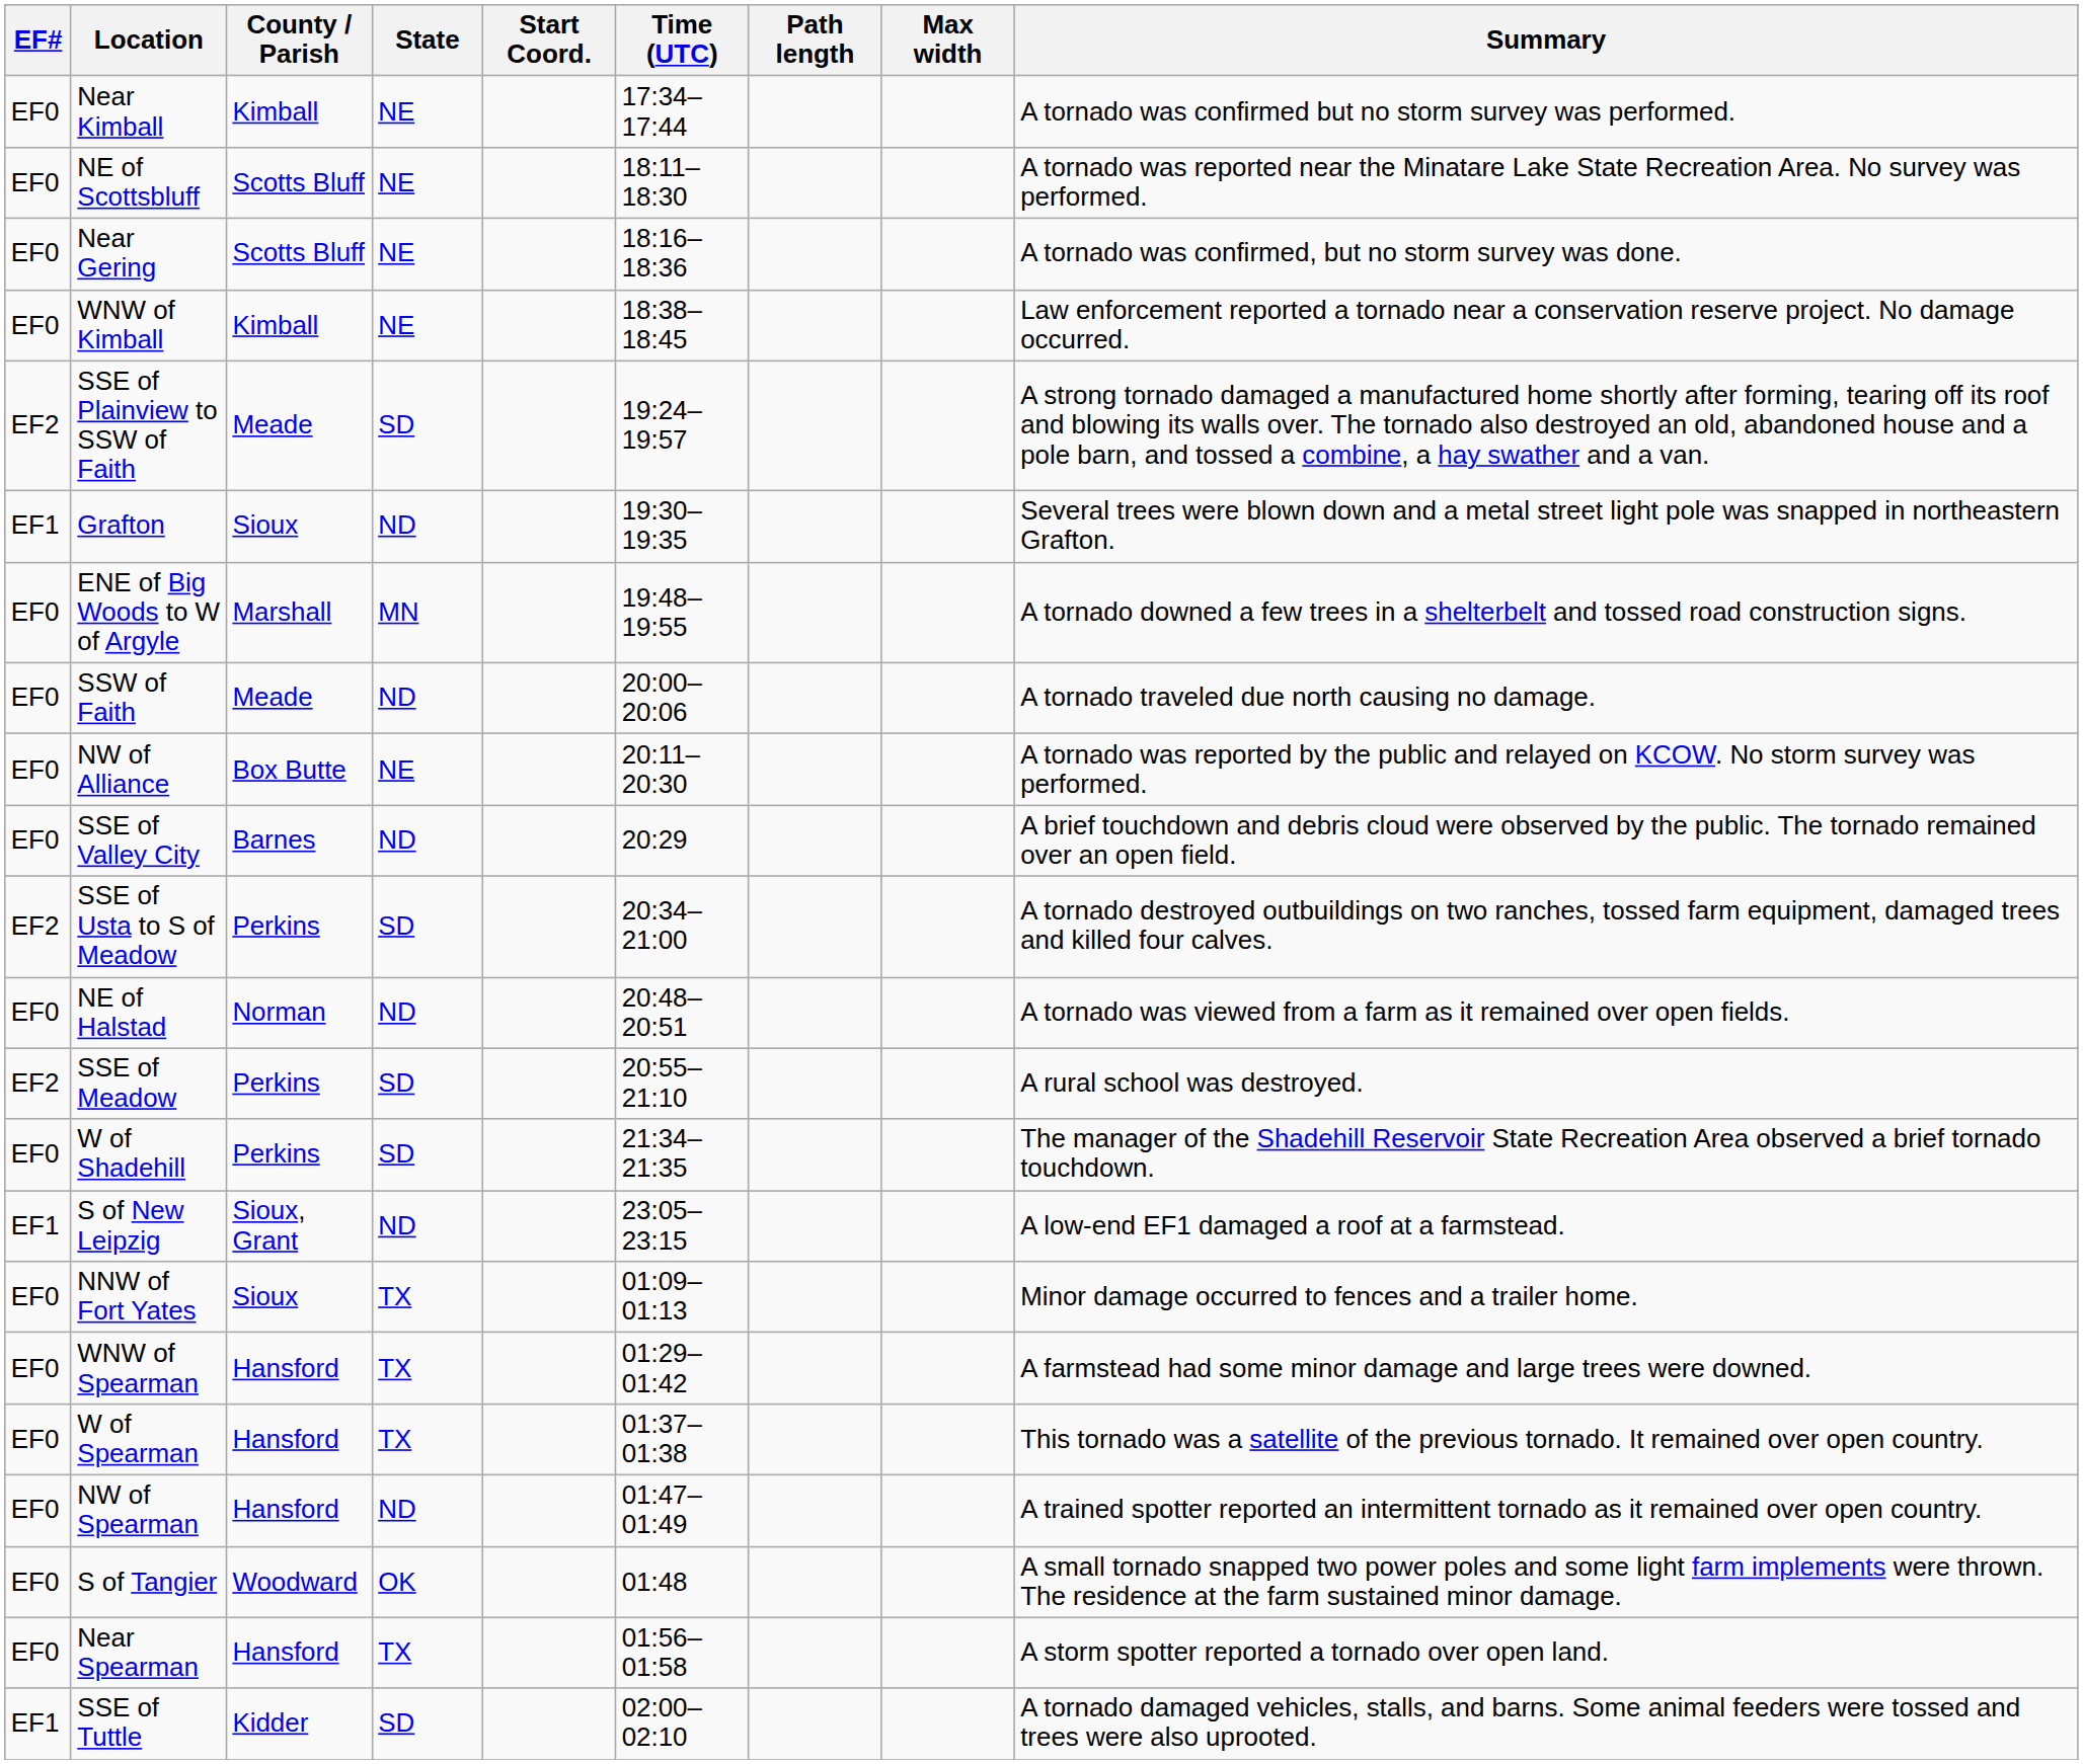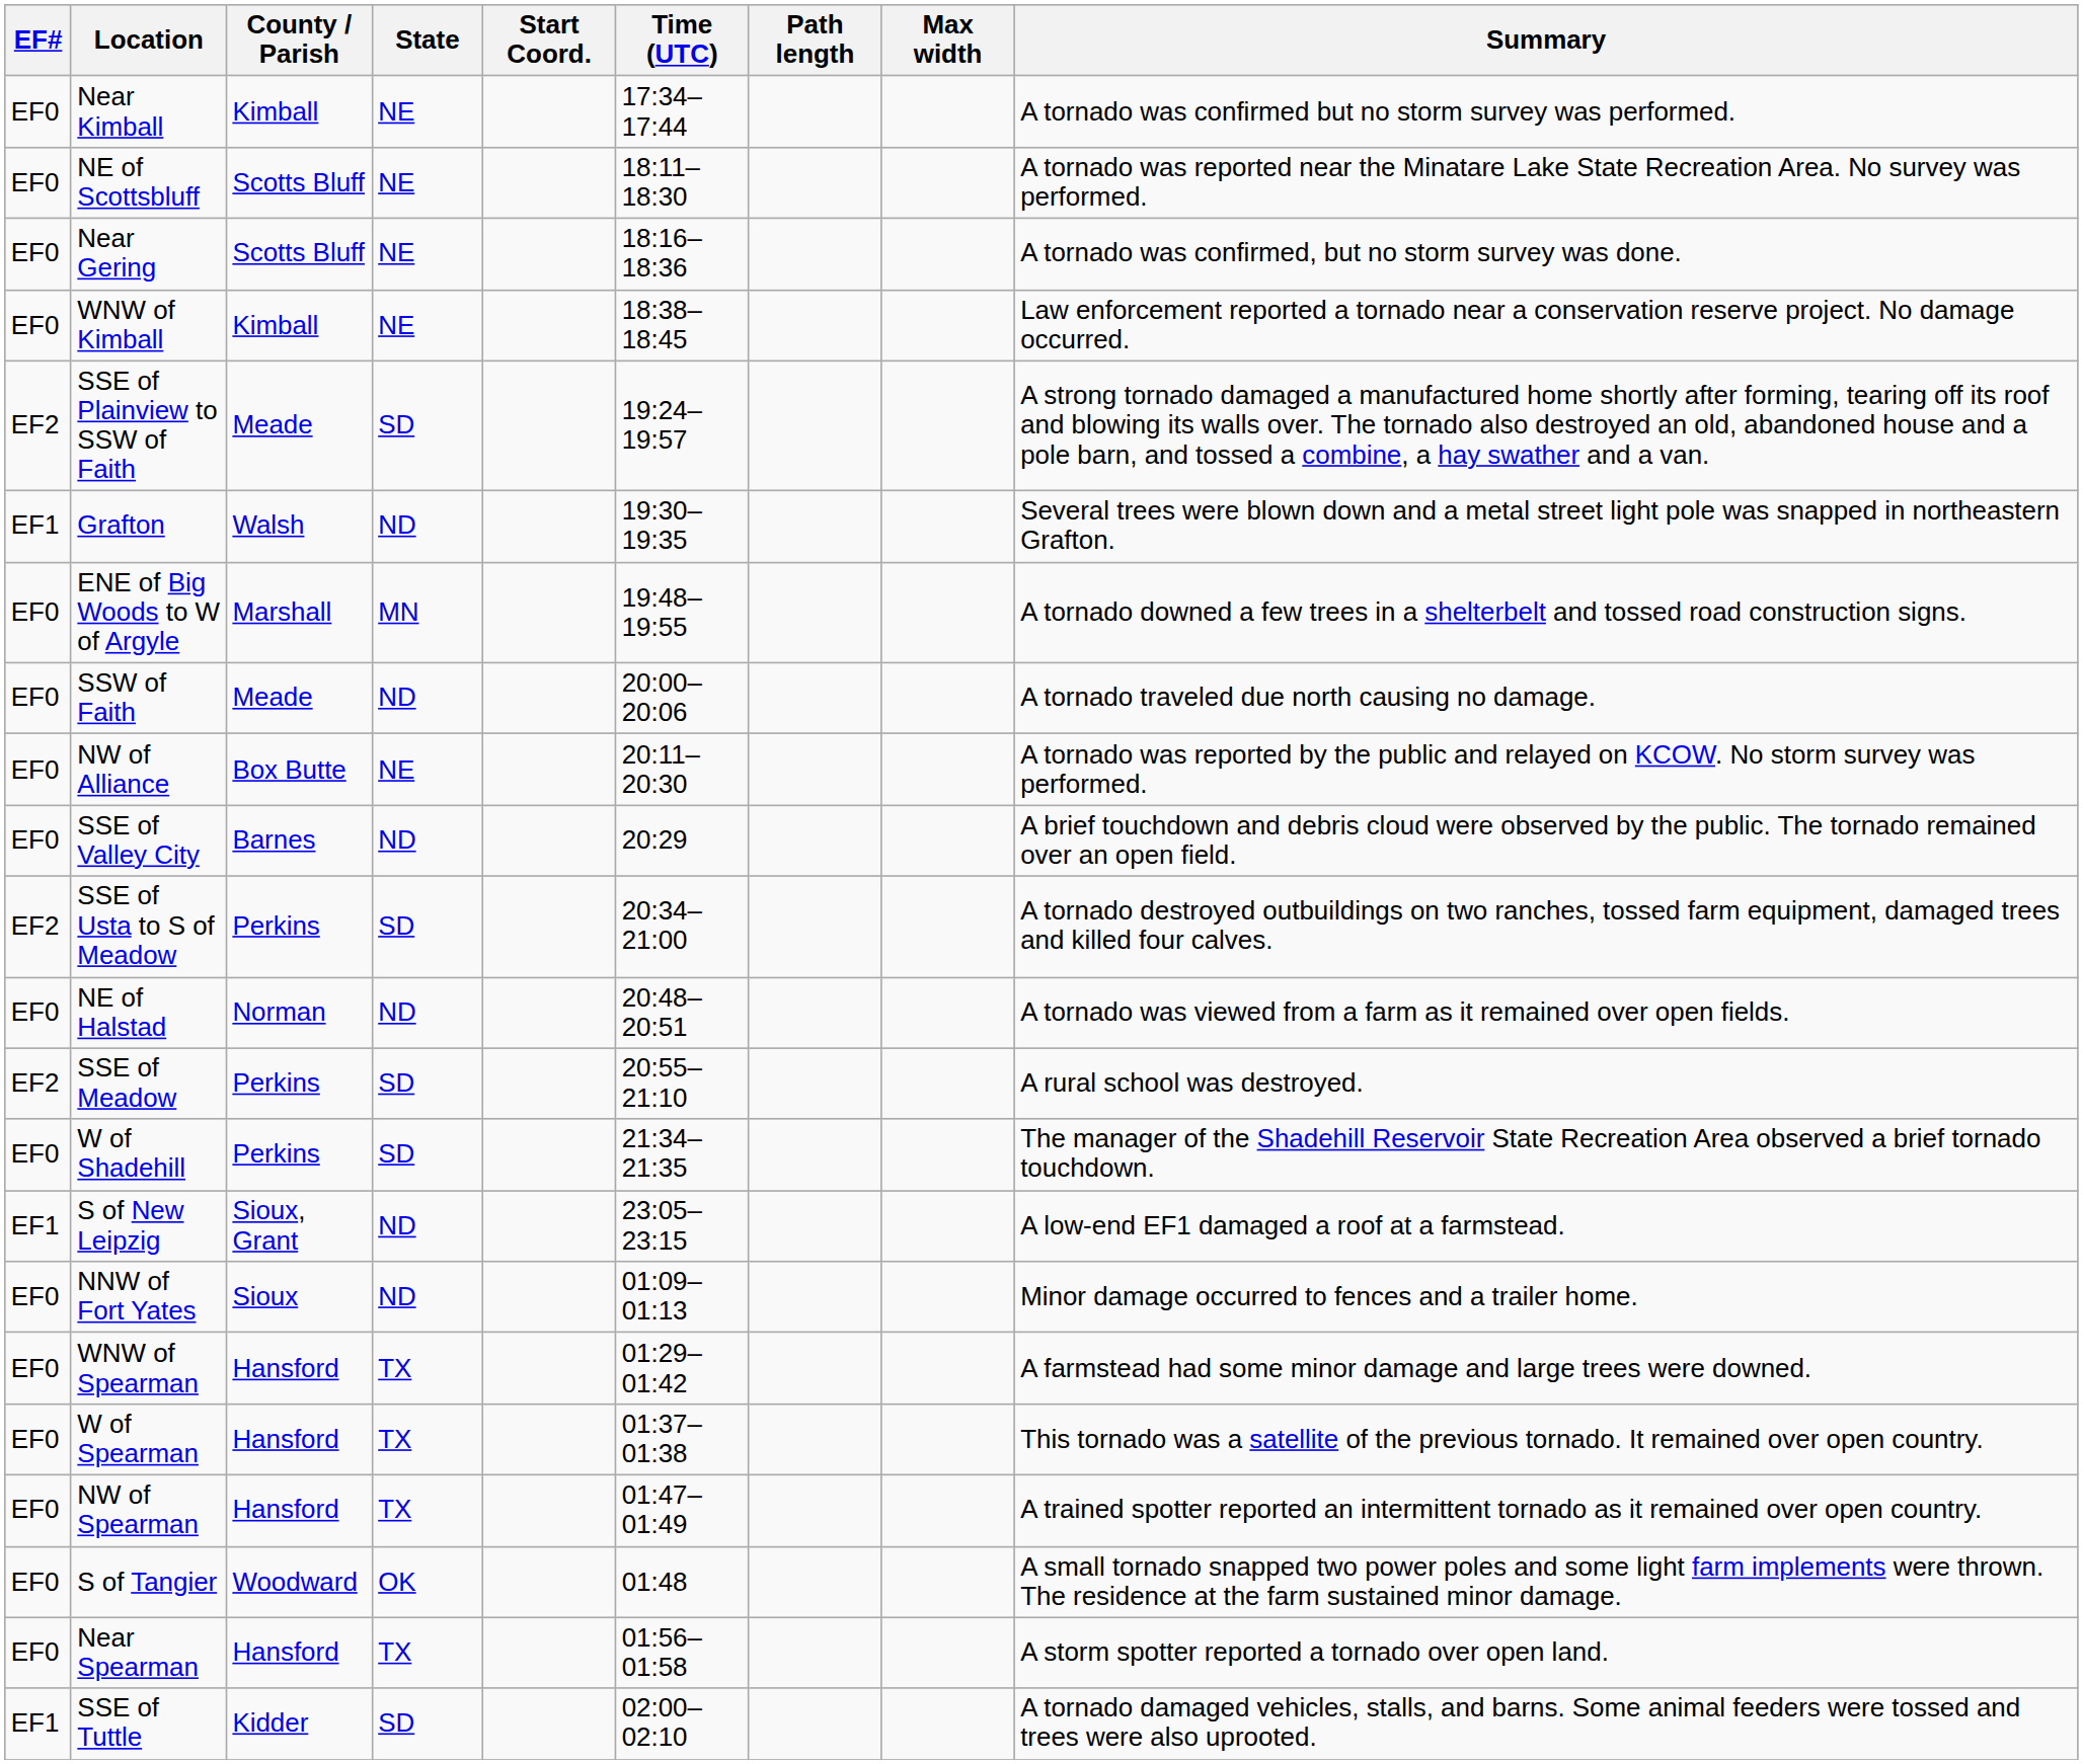Grafton | County / Parish: Sioux -> Walsh
NNW of Fort Yates | State: TX -> ND
NW of Spearman | State: ND -> TX
